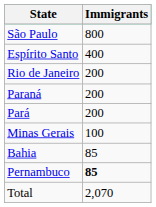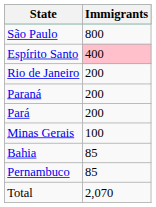Espírito Santo | Immigrants: no background -> pink background
Pernambuco | Immigrants: bold -> normal
